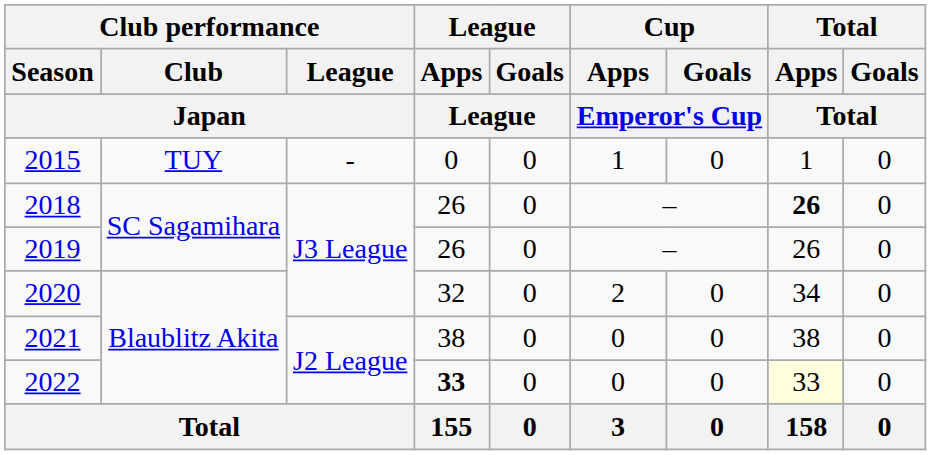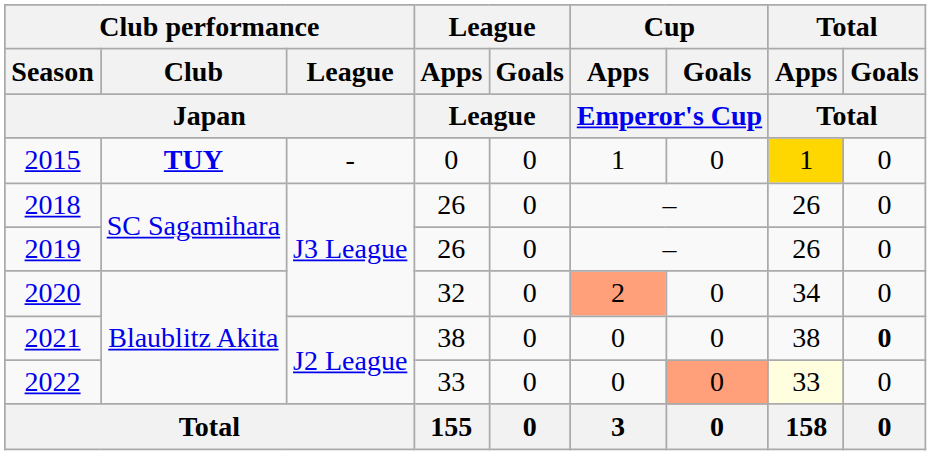2015 | Club performance / Club / Japan: normal -> bold
2015 | Total / Apps / Total: no background -> gold background
2018 | Total / Apps / Total: bold -> normal
2020 | Cup / Apps / Emperor's Cup: no background -> lightsalmon background
2021 | Total / Goals / Total: normal -> bold
2022 | League / Apps / League: bold -> normal
2022 | Cup / Goals / Emperor's Cup: no background -> lightsalmon background
